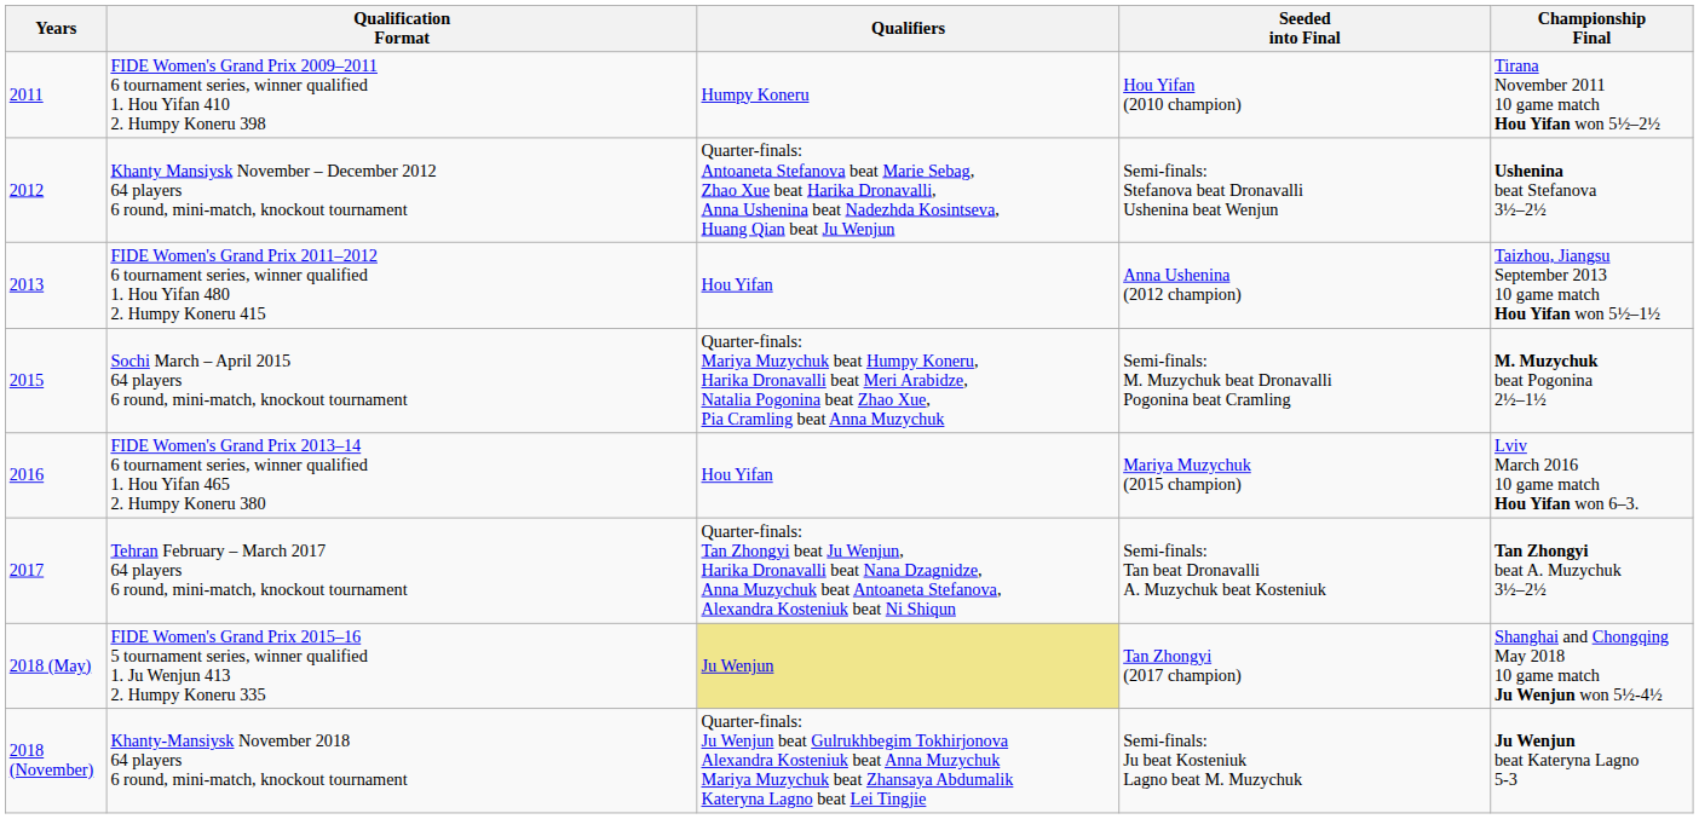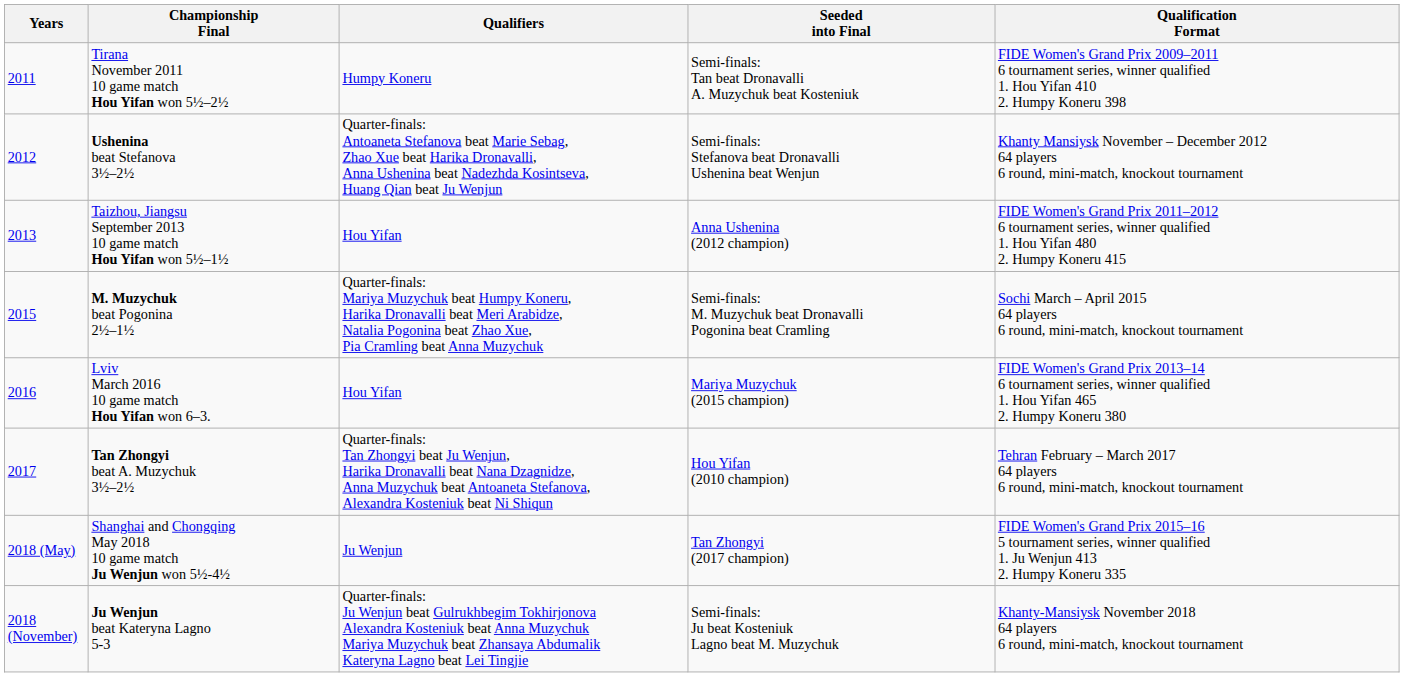columns swapped: Qualification Format <-> Championship Final
row 2 | Seeded into Final: Hou Yifan (2010 champion) -> Semi-finals: Tan beat Dronavalli A. Muzychuk beat Kosteniuk
row 7 | Seeded into Final: Semi-finals: Tan beat Dronavalli A. Muzychuk beat Kosteniuk -> Hou Yifan (2010 champion)
row 8 | Qualifiers: khaki background -> no background
